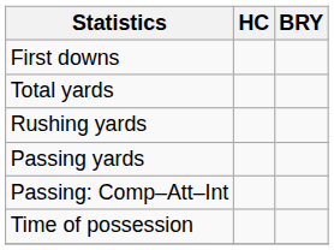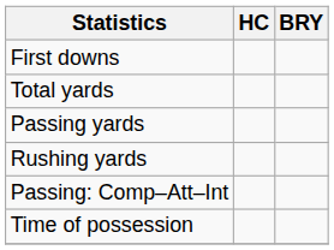rows swapped: Rushing yards <-> Passing yards
